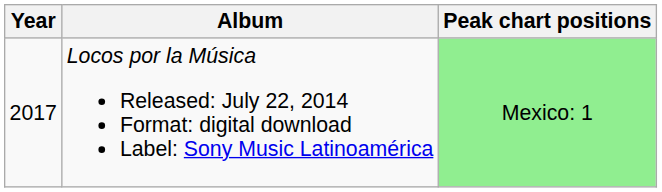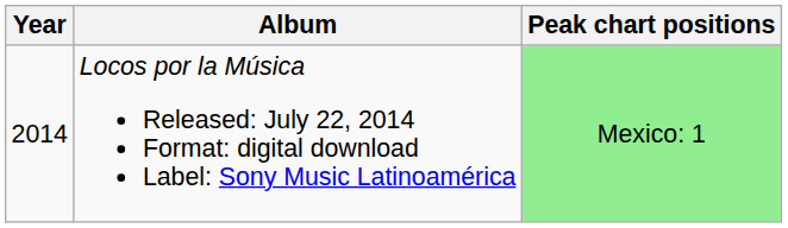row 2 | Year: 2017 -> 2014
